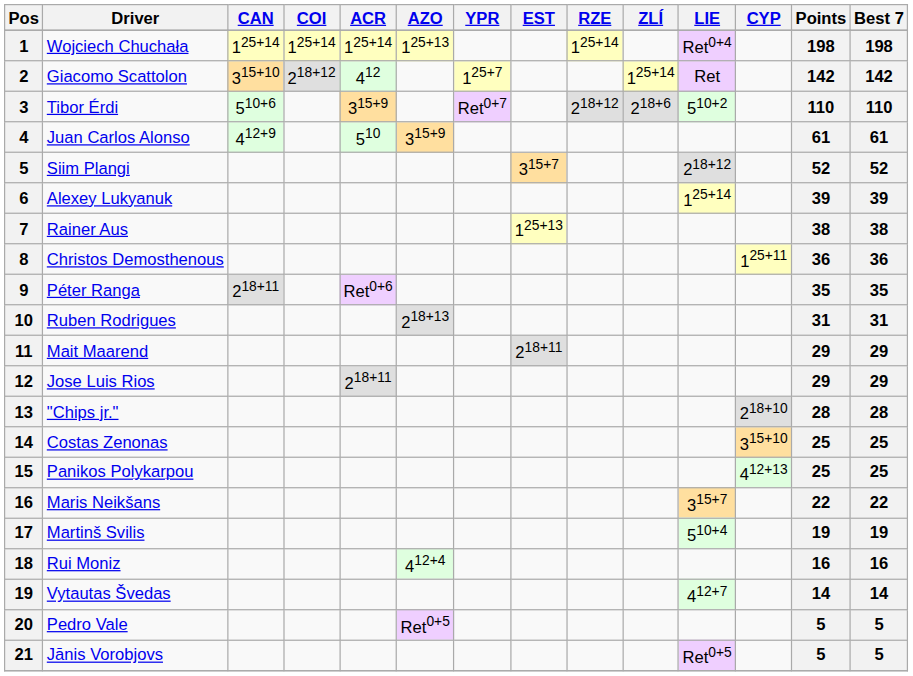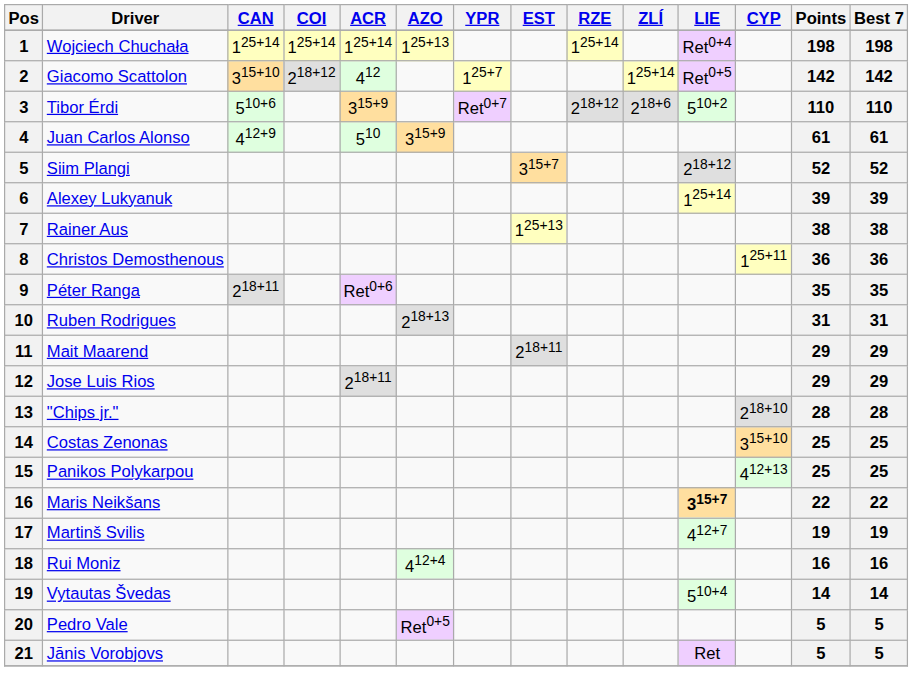Giacomo Scattolon | LIE: Ret -> Ret0+5
Maris Neikšans | LIE: normal -> bold
Martinš Svilis | LIE: 510+4 -> 412+7
Vytautas Švedas | LIE: 412+7 -> 510+4
Jānis Vorobjovs | LIE: Ret0+5 -> Ret
